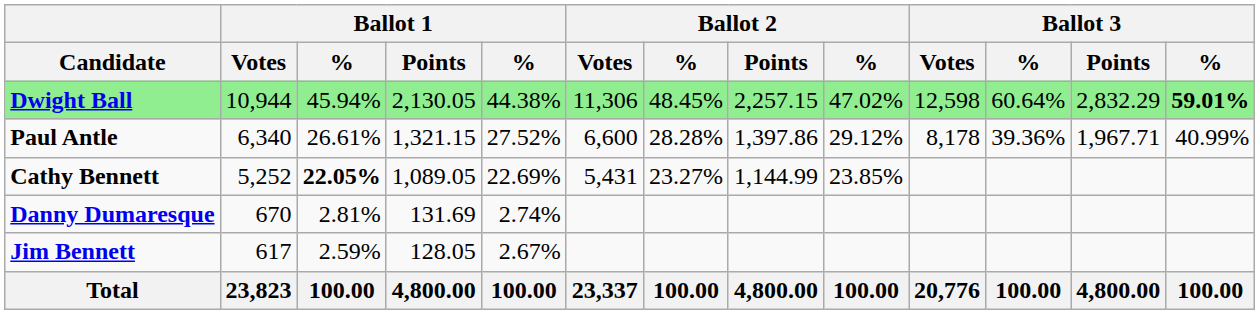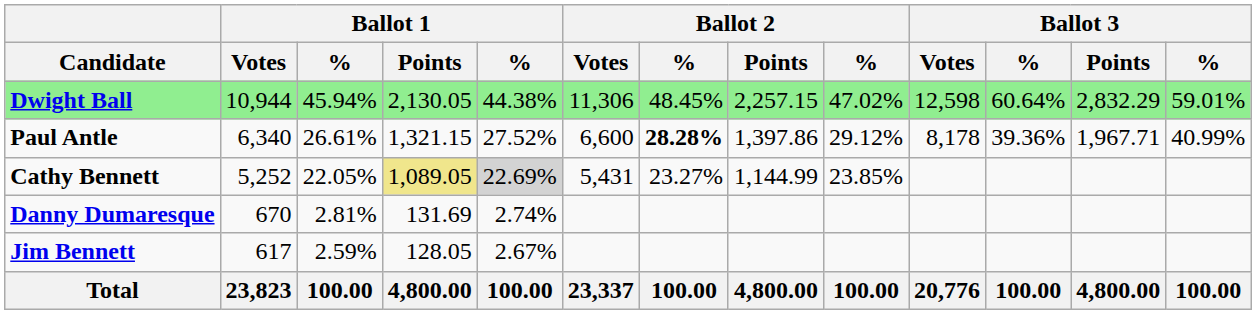Dwight Ball | column 13: bold -> normal
Paul Antle | column 7: normal -> bold
Cathy Bennett | column 3: bold -> normal
Cathy Bennett | Ballot 1 / Points: no background -> khaki background
Cathy Bennett | column 5: no background -> lightgrey background
